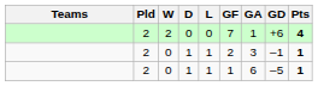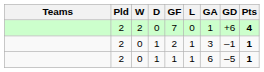columns swapped: L <-> GF
